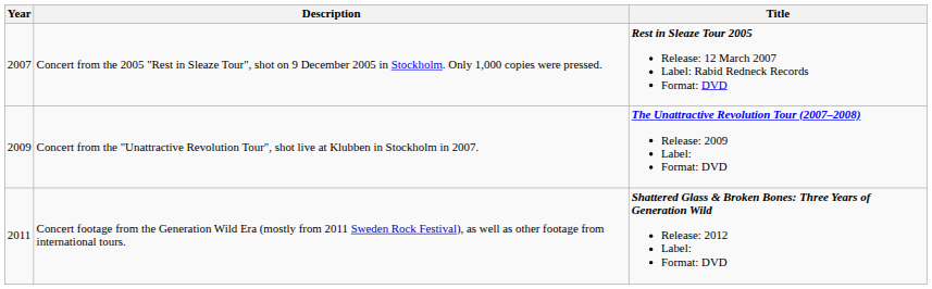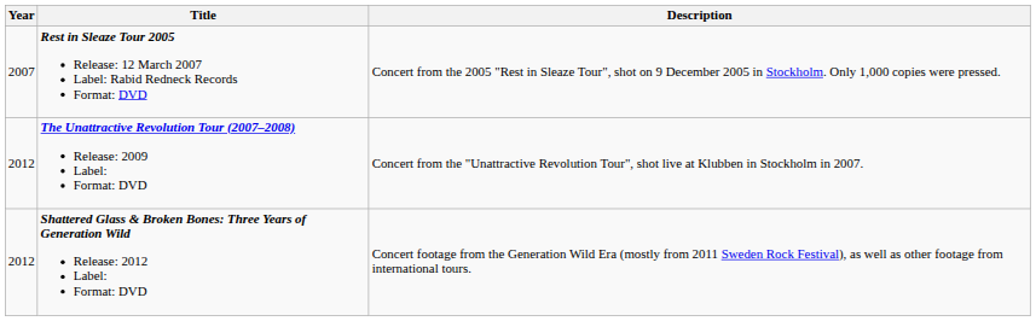columns swapped: Title <-> Description
row 3 | Year: 2009 -> 2012
row 4 | Year: 2011 -> 2012
